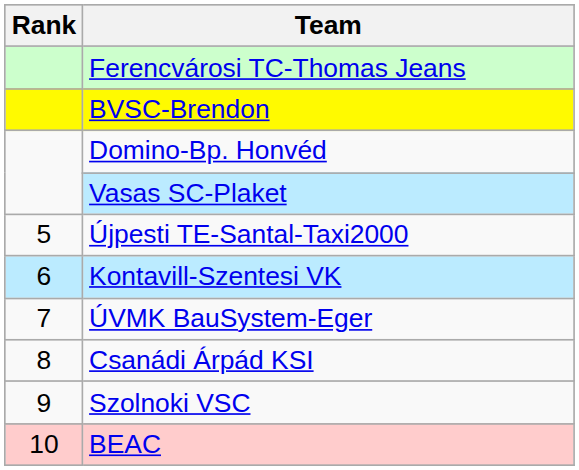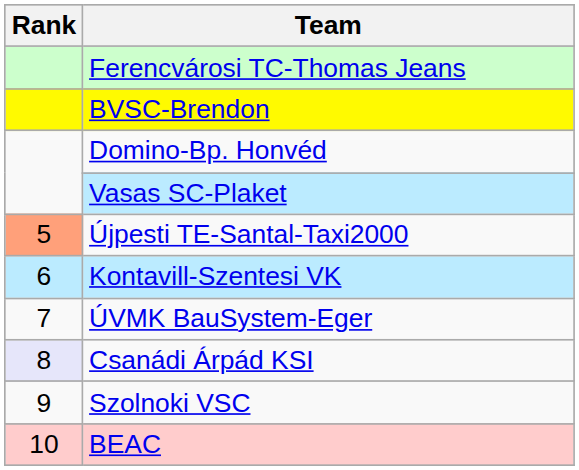Újpesti TE-Santal-Taxi2000 | Rank: no background -> lightsalmon background
Csanádi Árpád KSI | Rank: no background -> lavender background
